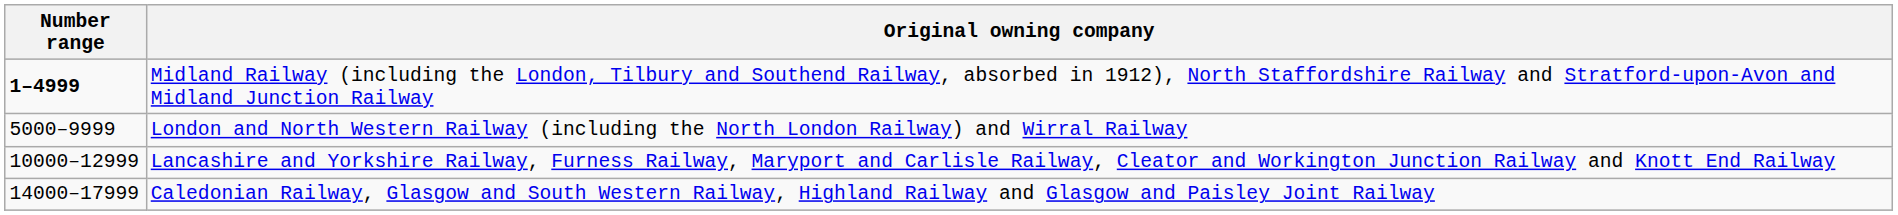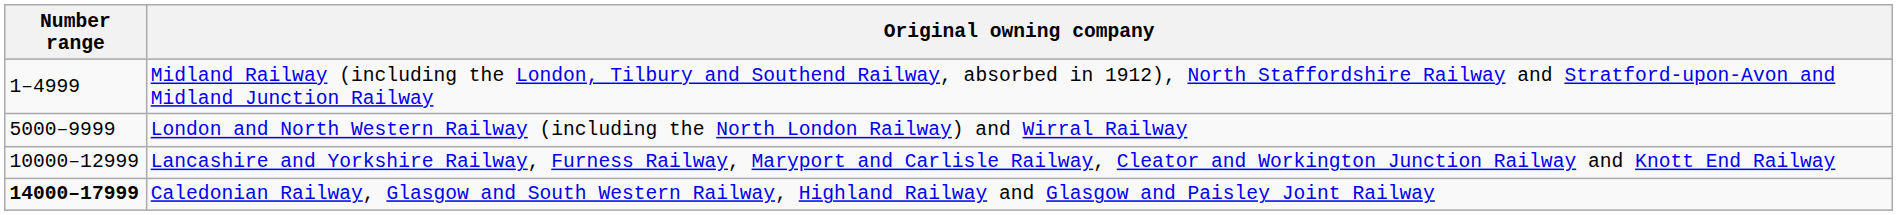row 2 | Number range: bold -> normal
row 5 | Number range: normal -> bold
